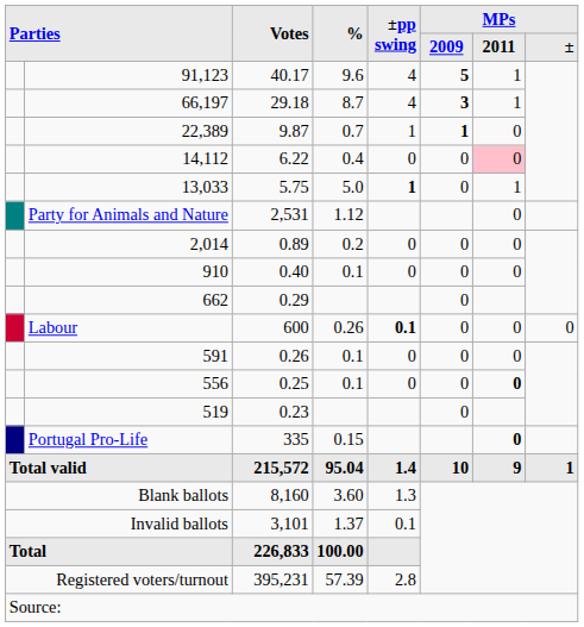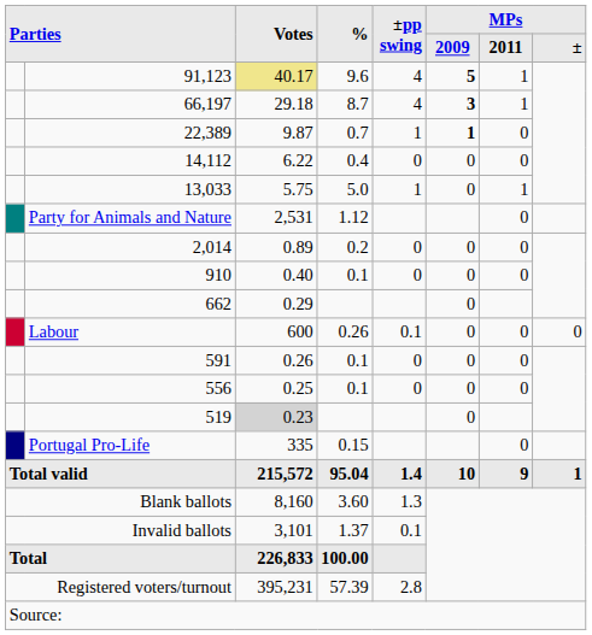91,123 | Votes: no background -> khaki background
14,112 | MPs / 2011: pink background -> no background
13,033 | ±pp swing: bold -> normal
Labour | ±pp swing: bold -> normal
556 | MPs / 2011: bold -> normal
519 | Votes: no background -> lightgrey background
Portugal Pro-Life | MPs / 2011: bold -> normal
